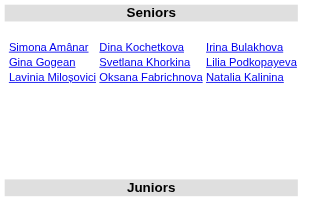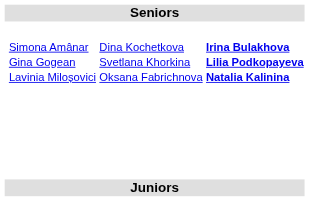Simona Amânar Gina Gogean Lavinia Miloșovici | column 3: normal -> bold
